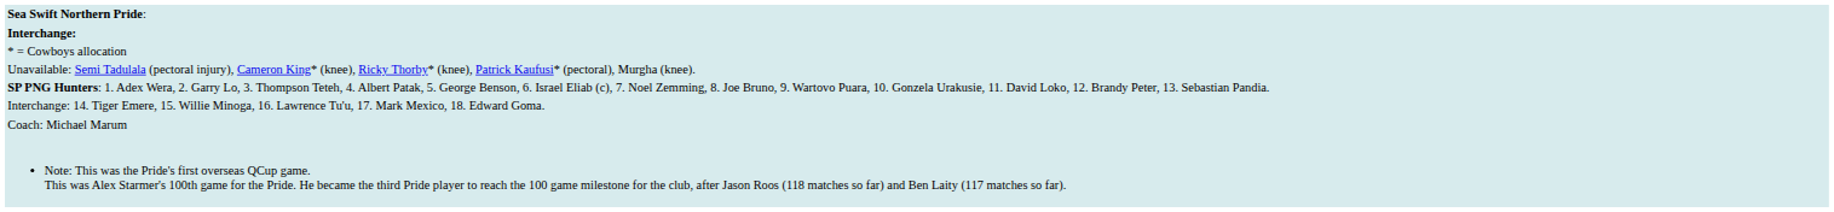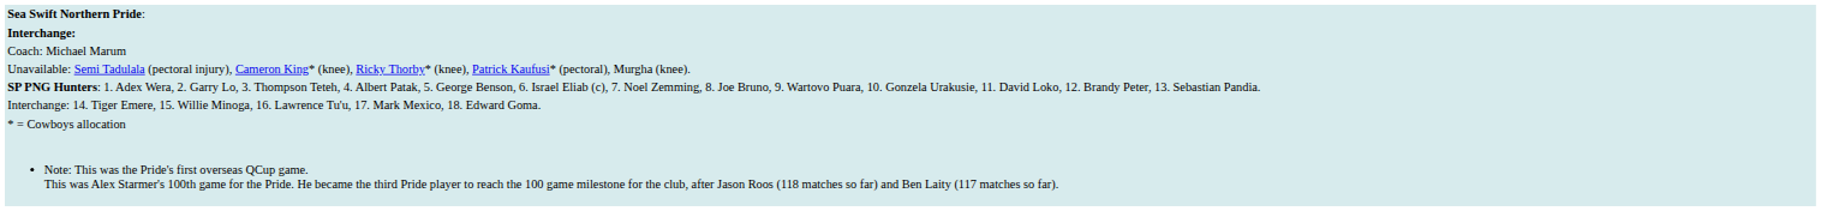row 3 | column 1: * = Cowboys allocation -> Coach: Michael Marum
row 7 | column 1: Coach: Michael Marum -> * = Cowboys allocation
